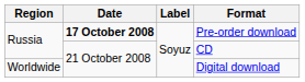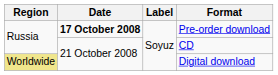Digital download | Region: no background -> khaki background
